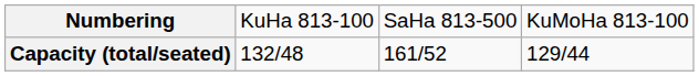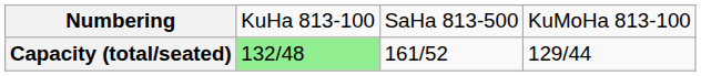row 2 | column 2: no background -> lightgreen background
